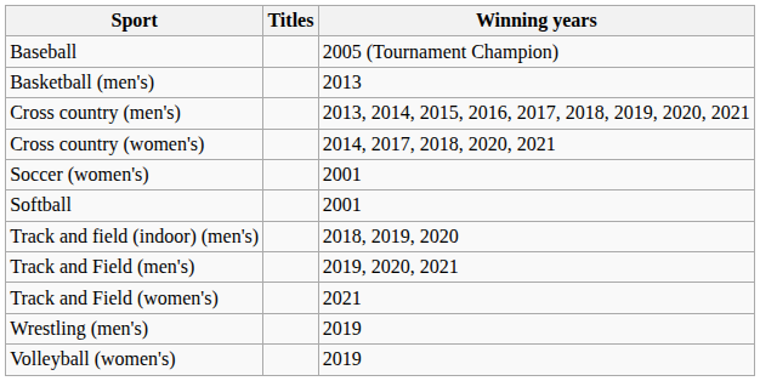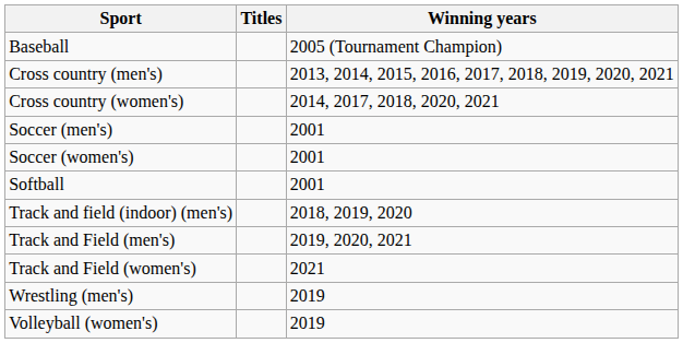- row: Basketball (men's) | 2013
+ row: Soccer (men's) | 2001
